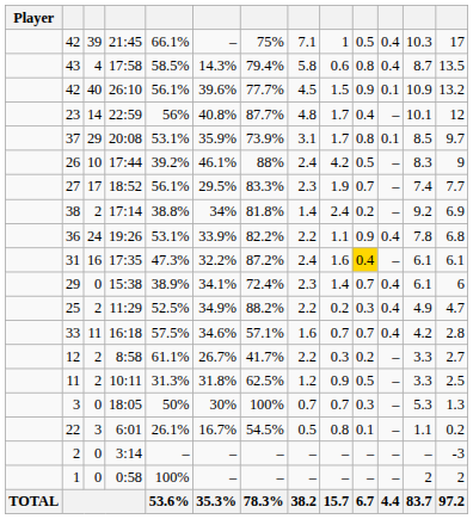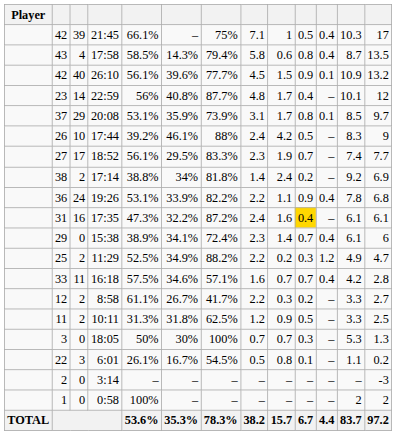11:29 | column 11: 0.4 -> 1.2
